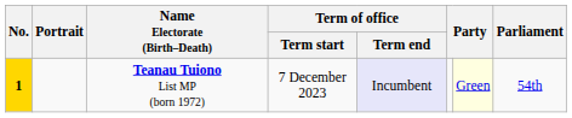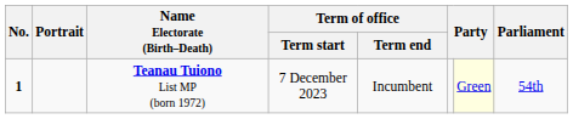Teanau Tuiono List MP (born 1972) | No.: gold background -> no background
Teanau Tuiono List MP (born 1972) | Term of office / Term end: lavender background -> no background
